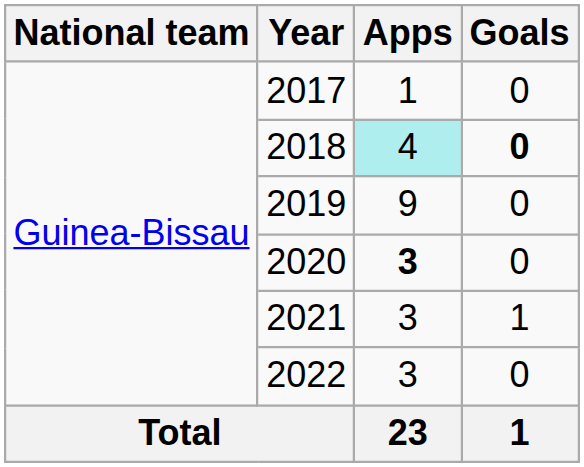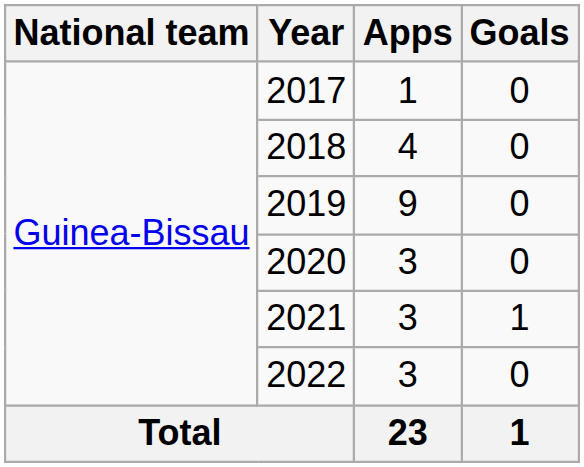2018 | Apps: paleturquoise background -> no background
2018 | Goals: bold -> normal
2020 | Apps: bold -> normal
